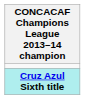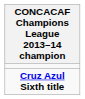row 3 | column 1: paleturquoise background -> no background
